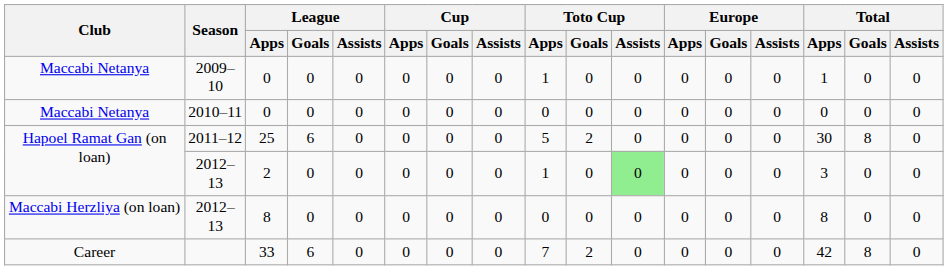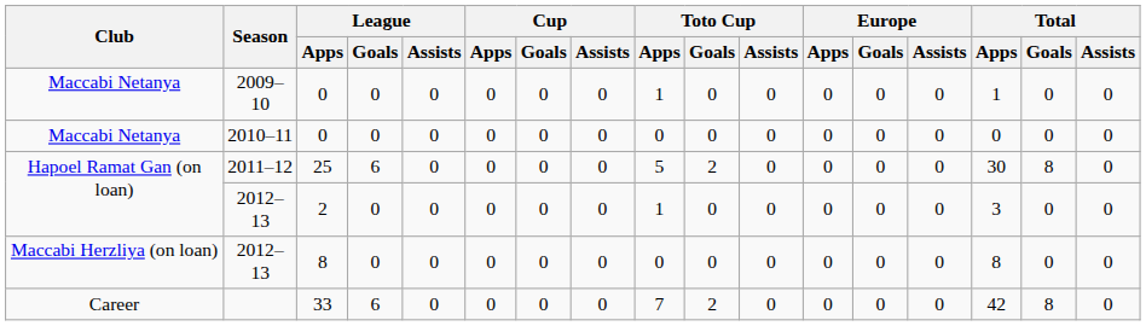2012–13 / 2 | Toto Cup / Assists: lightgreen background -> no background
